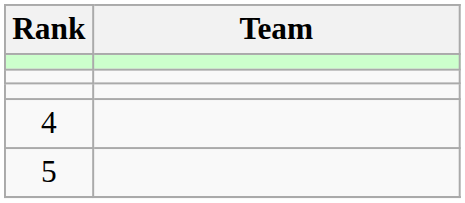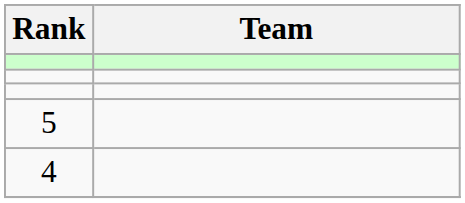row 5 | Rank: 4 -> 5
row 6 | Rank: 5 -> 4
